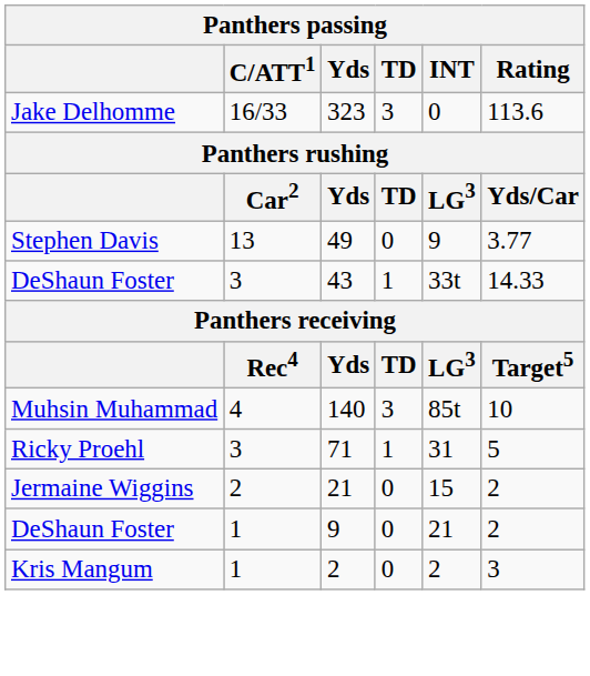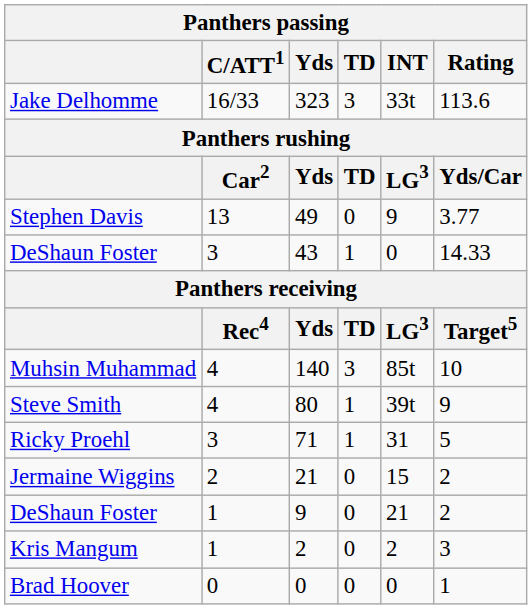Jake Delhomme | INT: 0 -> 33t
DeShaun Foster / 43 | INT: 33t -> 0
+ row: Steve Smith | 4 | 80 | 1 | 39t | 9
+ row: Brad Hoover | 0 | 0 | 0 | 0 | 1
